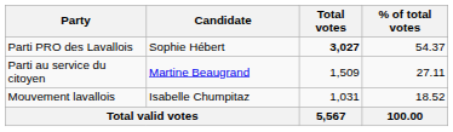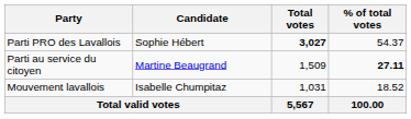Parti au service du citoyen | % of total votes: normal -> bold
